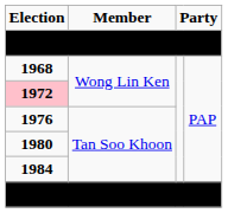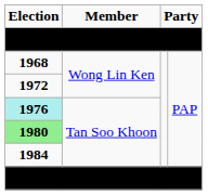1972 | Election: pink background -> no background
1976 | Election: no background -> paleturquoise background
1980 | Election: no background -> lightgreen background
